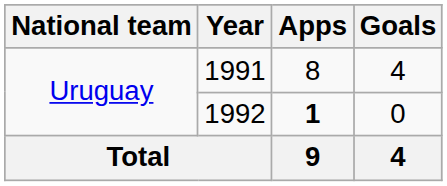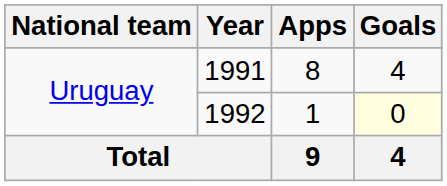1992 | Apps: bold -> normal
1992 | Goals: no background -> lightyellow background
